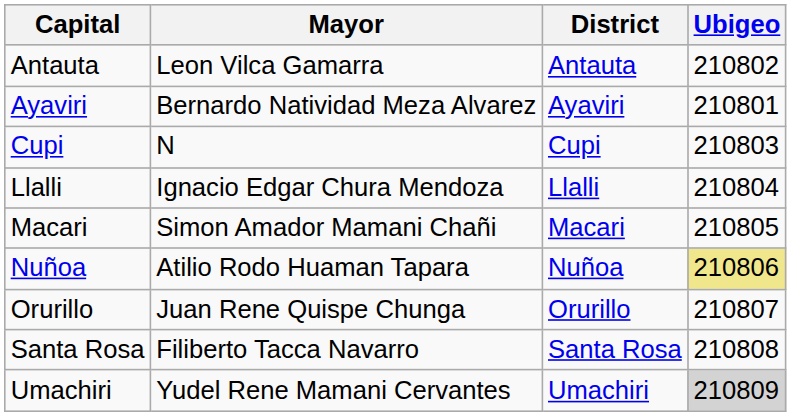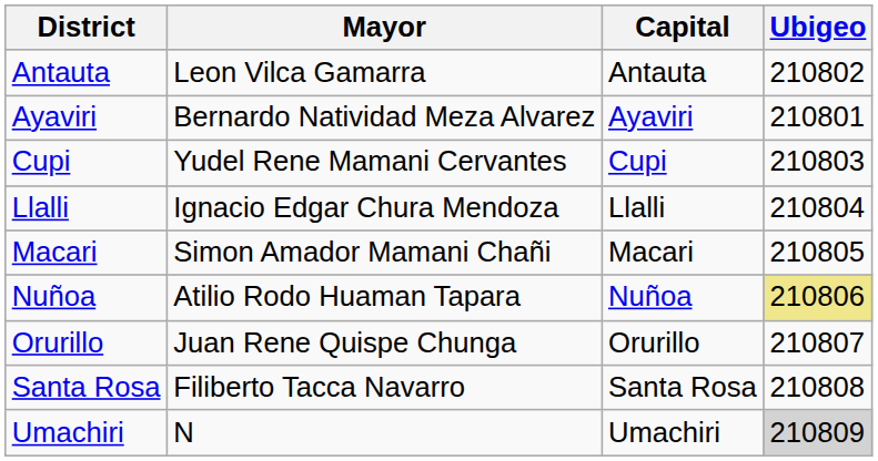columns swapped: District <-> Capital
row 4 | Mayor: N -> Yudel Rene Mamani Cervantes
row 10 | Mayor: Yudel Rene Mamani Cervantes -> N
